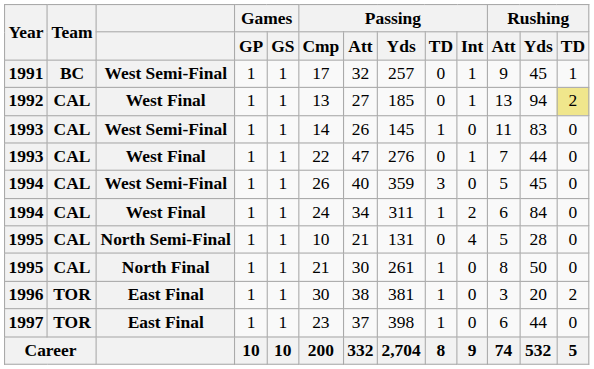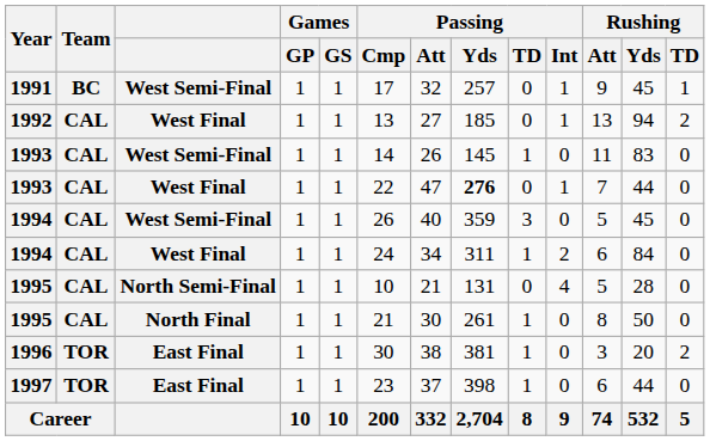1992 | Rushing / TD: khaki background -> no background
1993 / West Final | Passing / Yds: normal -> bold
